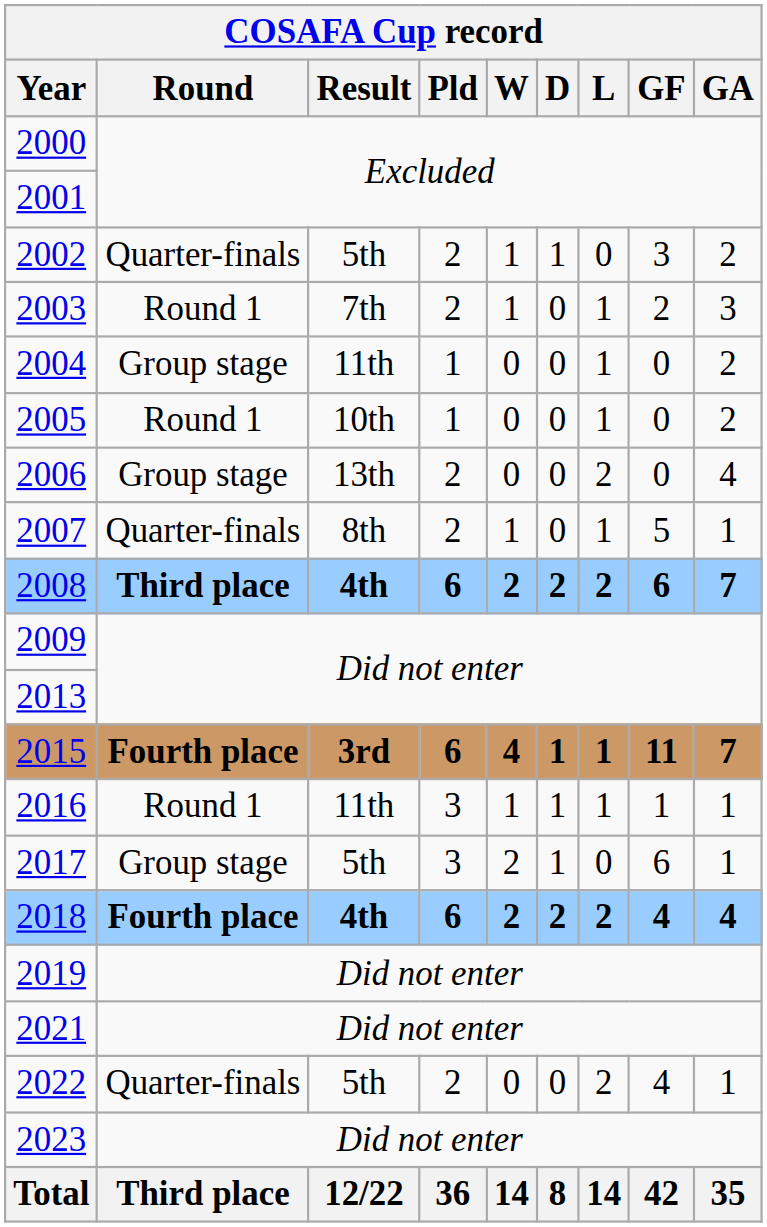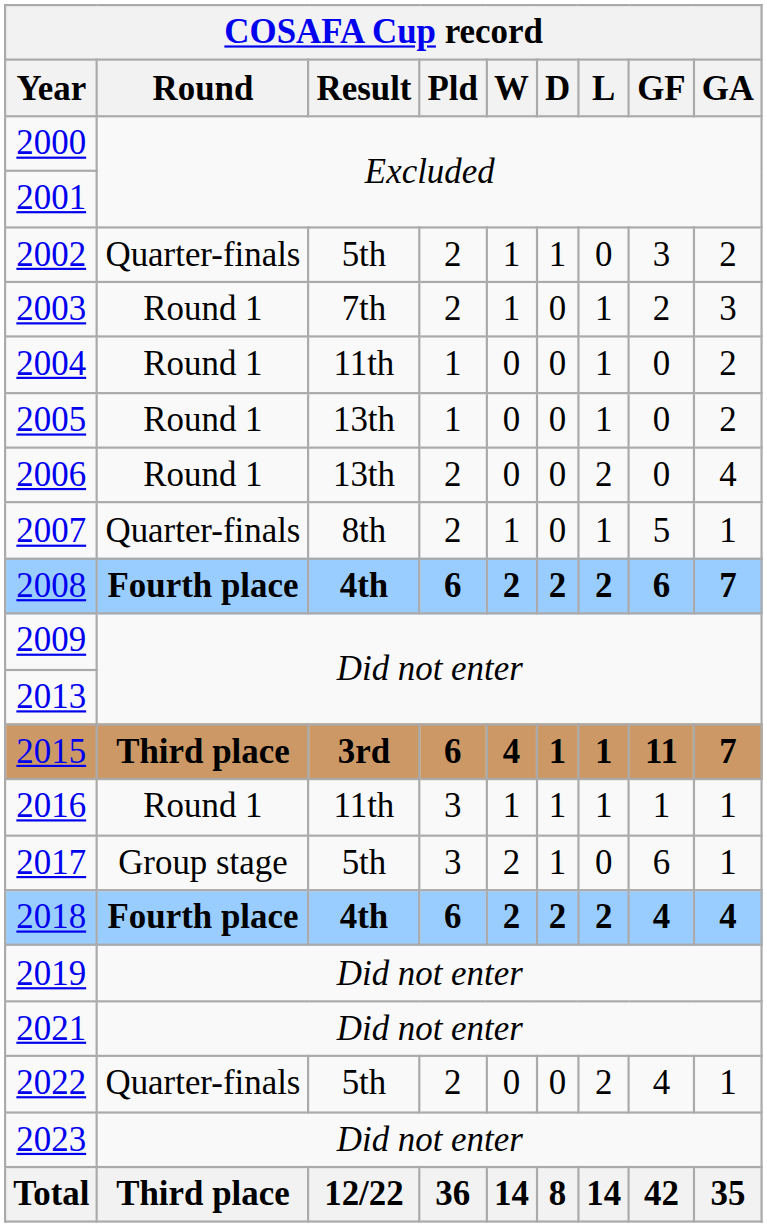2004 | Round: Group stage -> Round 1
2005 | Result: 10th -> 13th
2006 | Round: Group stage -> Round 1
2008 | Round: Third place -> Fourth place
2015 | Round: Fourth place -> Third place
